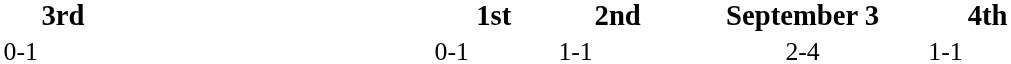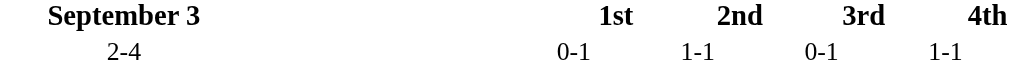columns swapped: September 3 <-> 3rd
